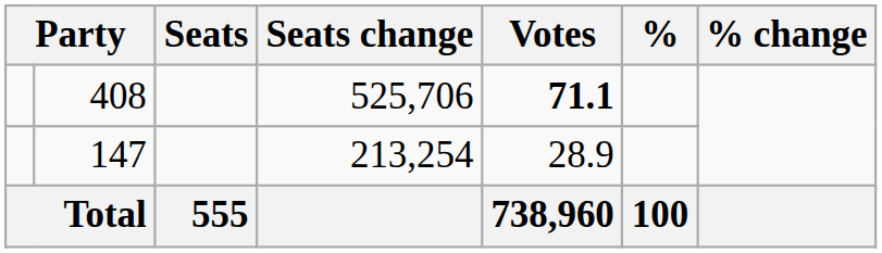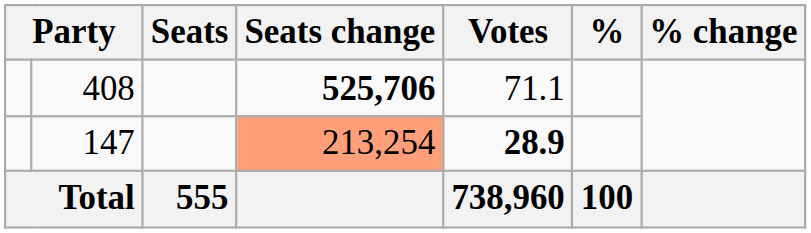408 | Seats change: normal -> bold
408 | Votes: bold -> normal
147 | Seats change: no background -> lightsalmon background
147 | Votes: normal -> bold
